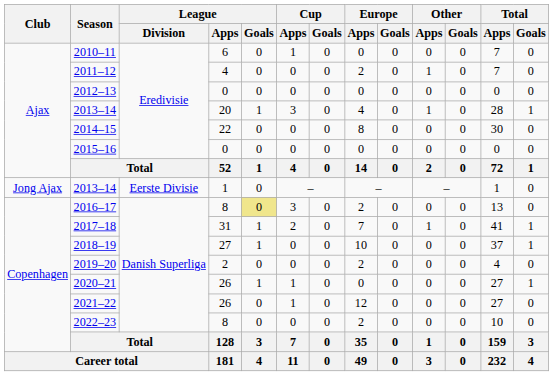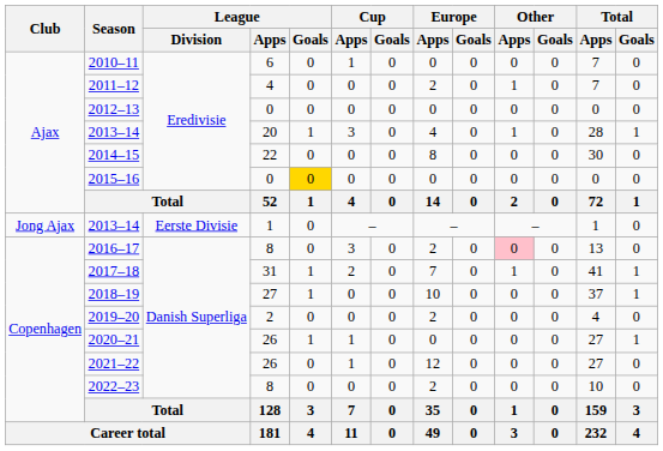2015–16 | League / Goals: no background -> gold background
2016–17 | League / Goals: khaki background -> no background
2016–17 | Other / Apps: no background -> pink background
